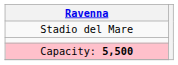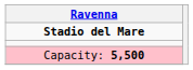row 2 | Ravenna: normal -> bold
